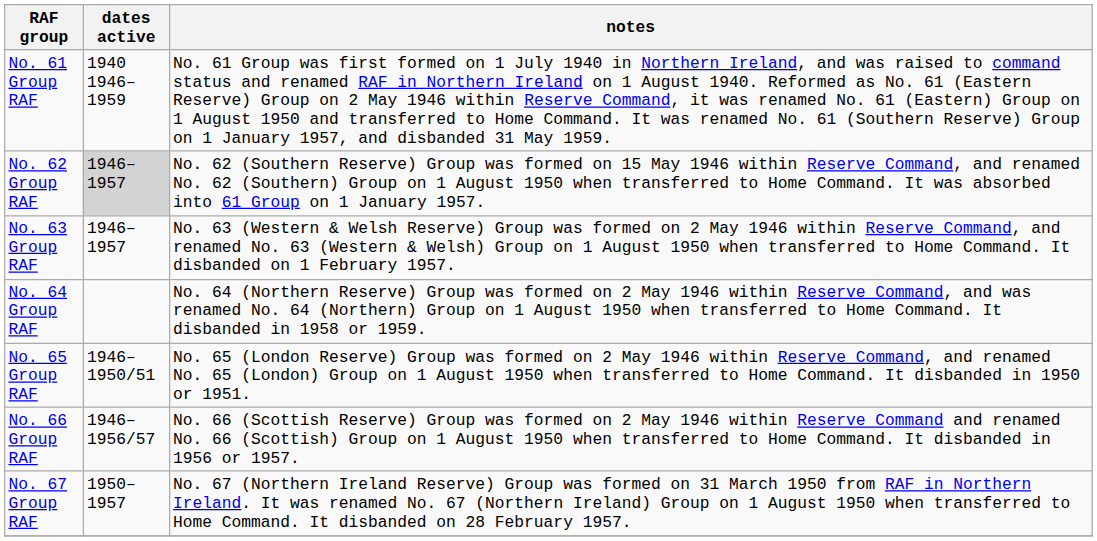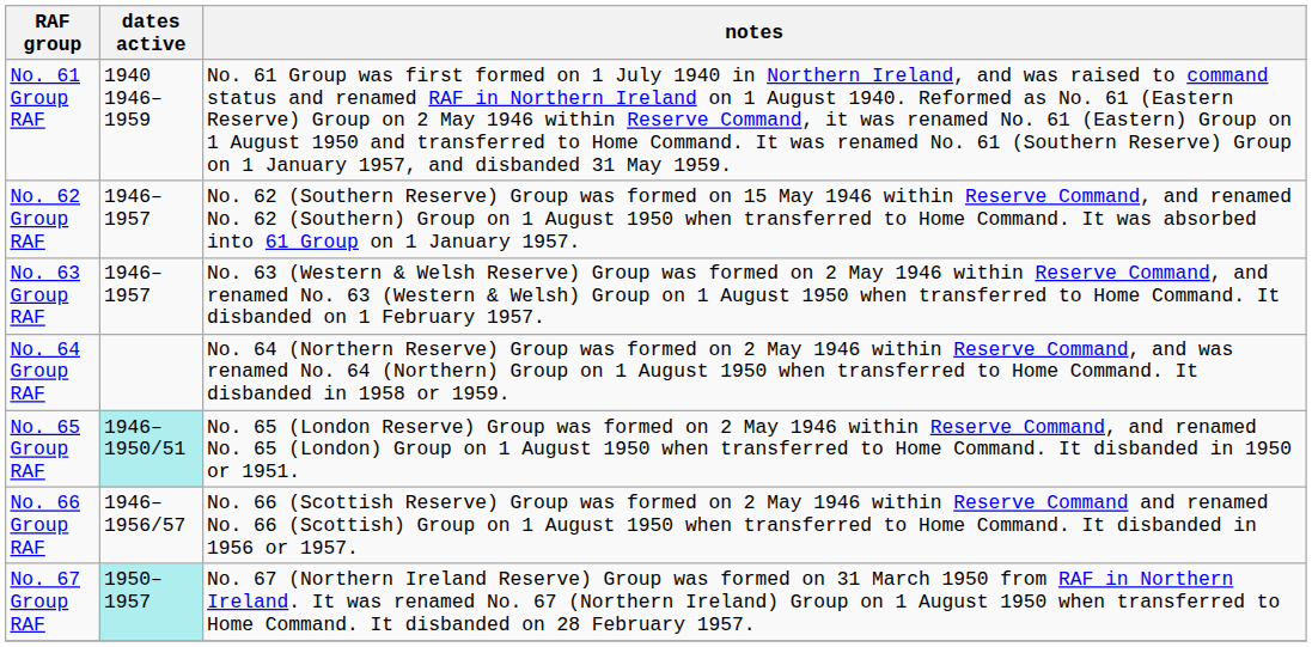No. 62 Group RAF | dates active: lightgrey background -> no background
No. 65 Group RAF | dates active: no background -> paleturquoise background
No. 67 Group RAF | dates active: no background -> paleturquoise background
